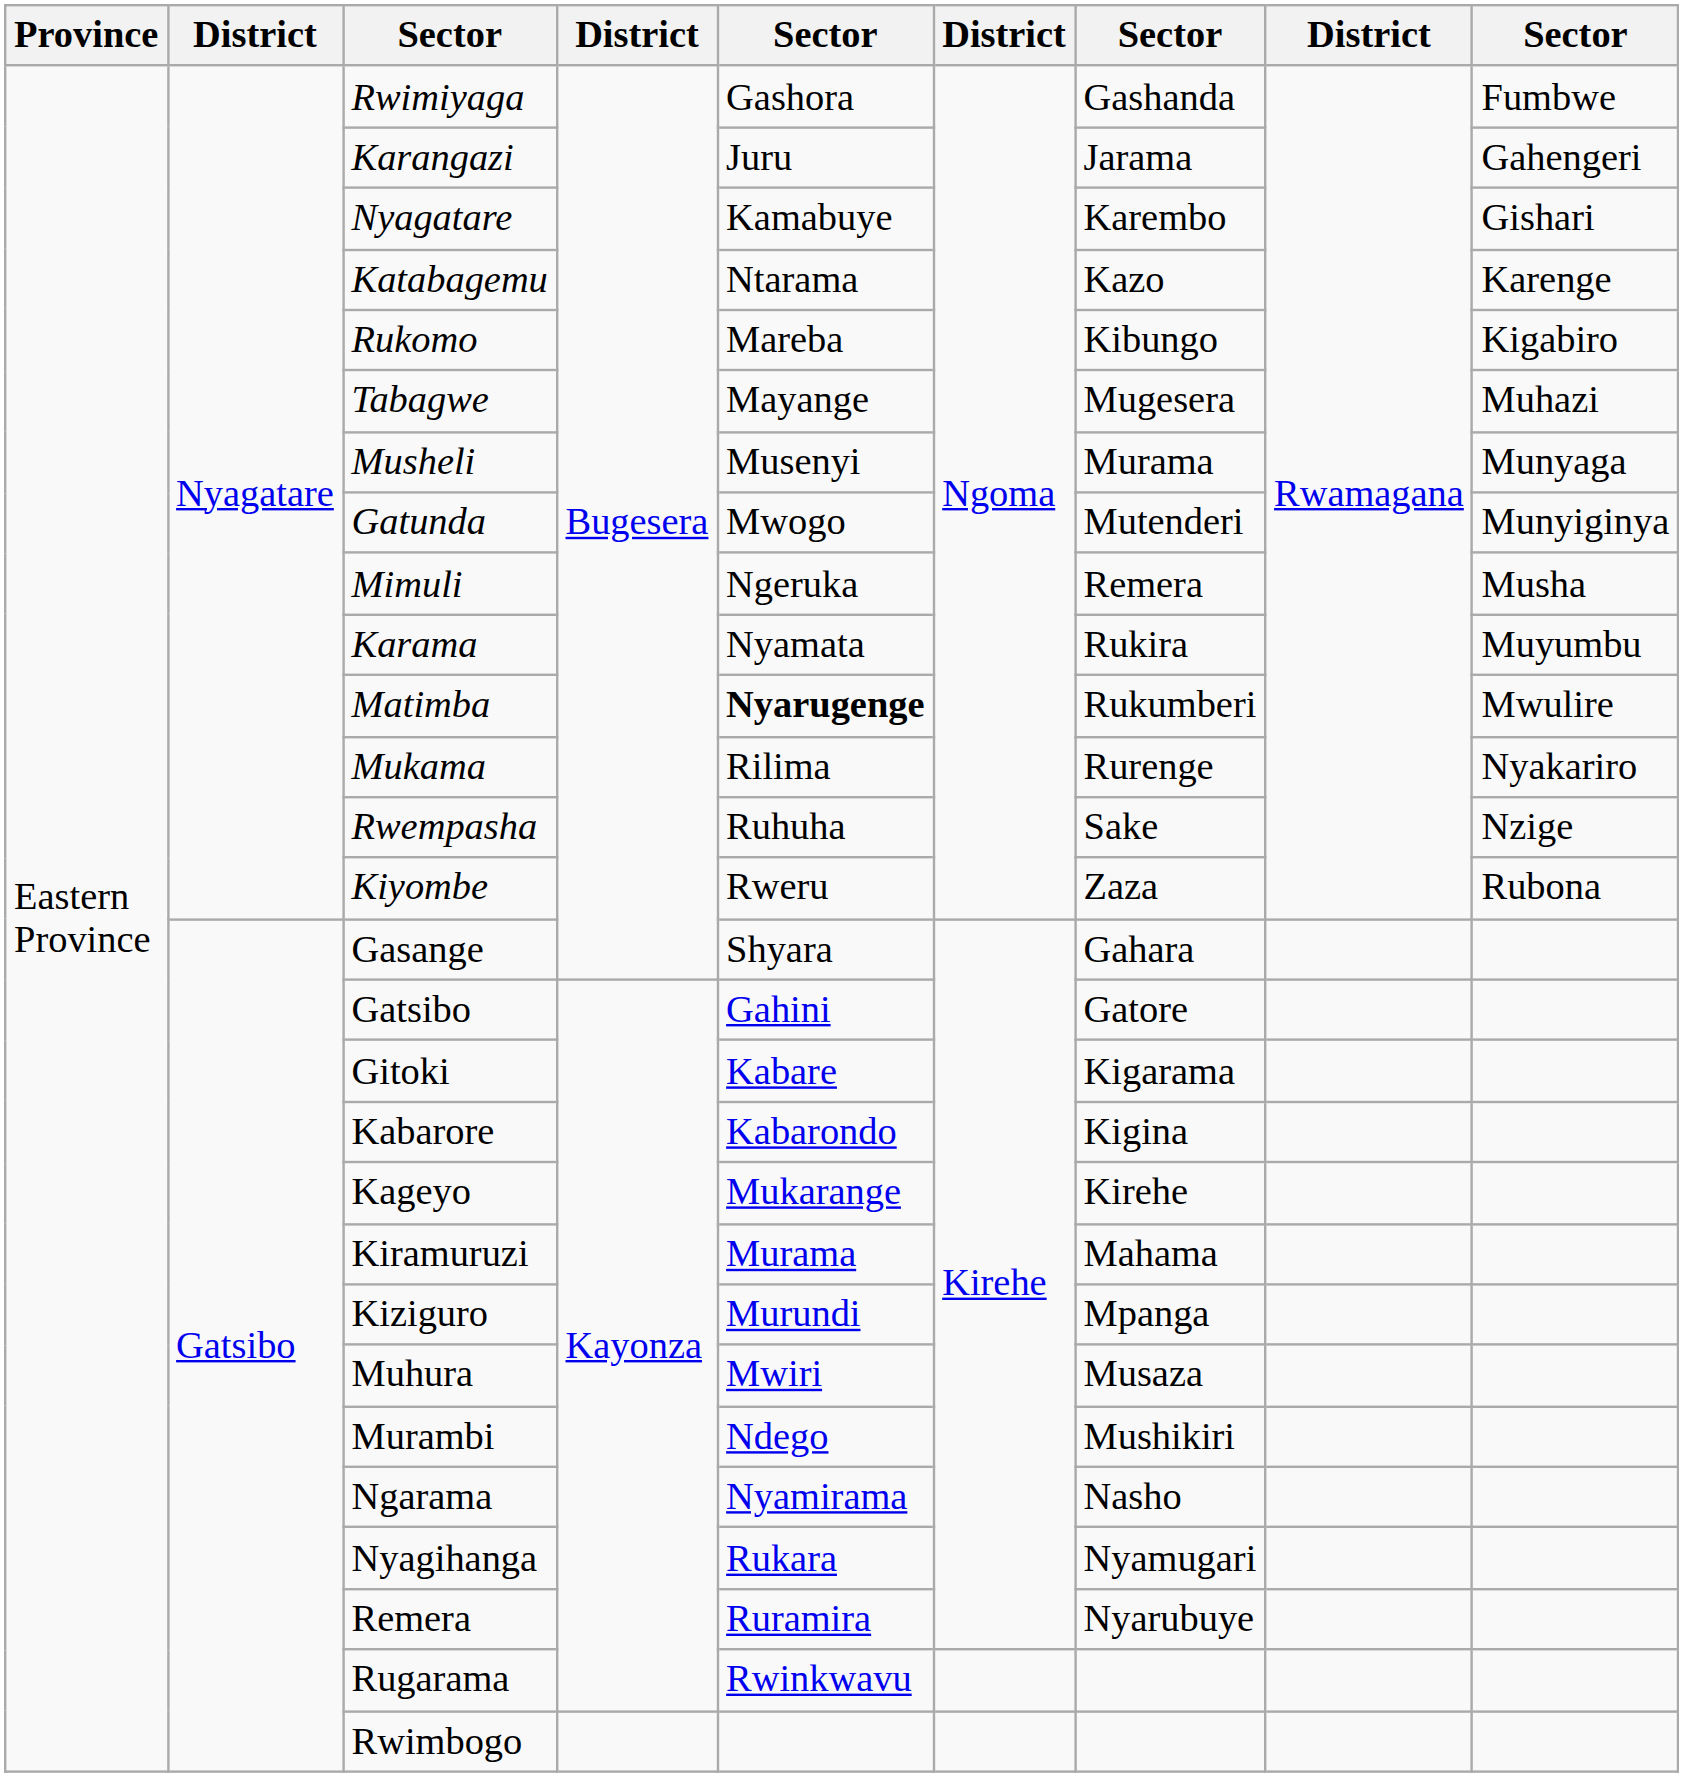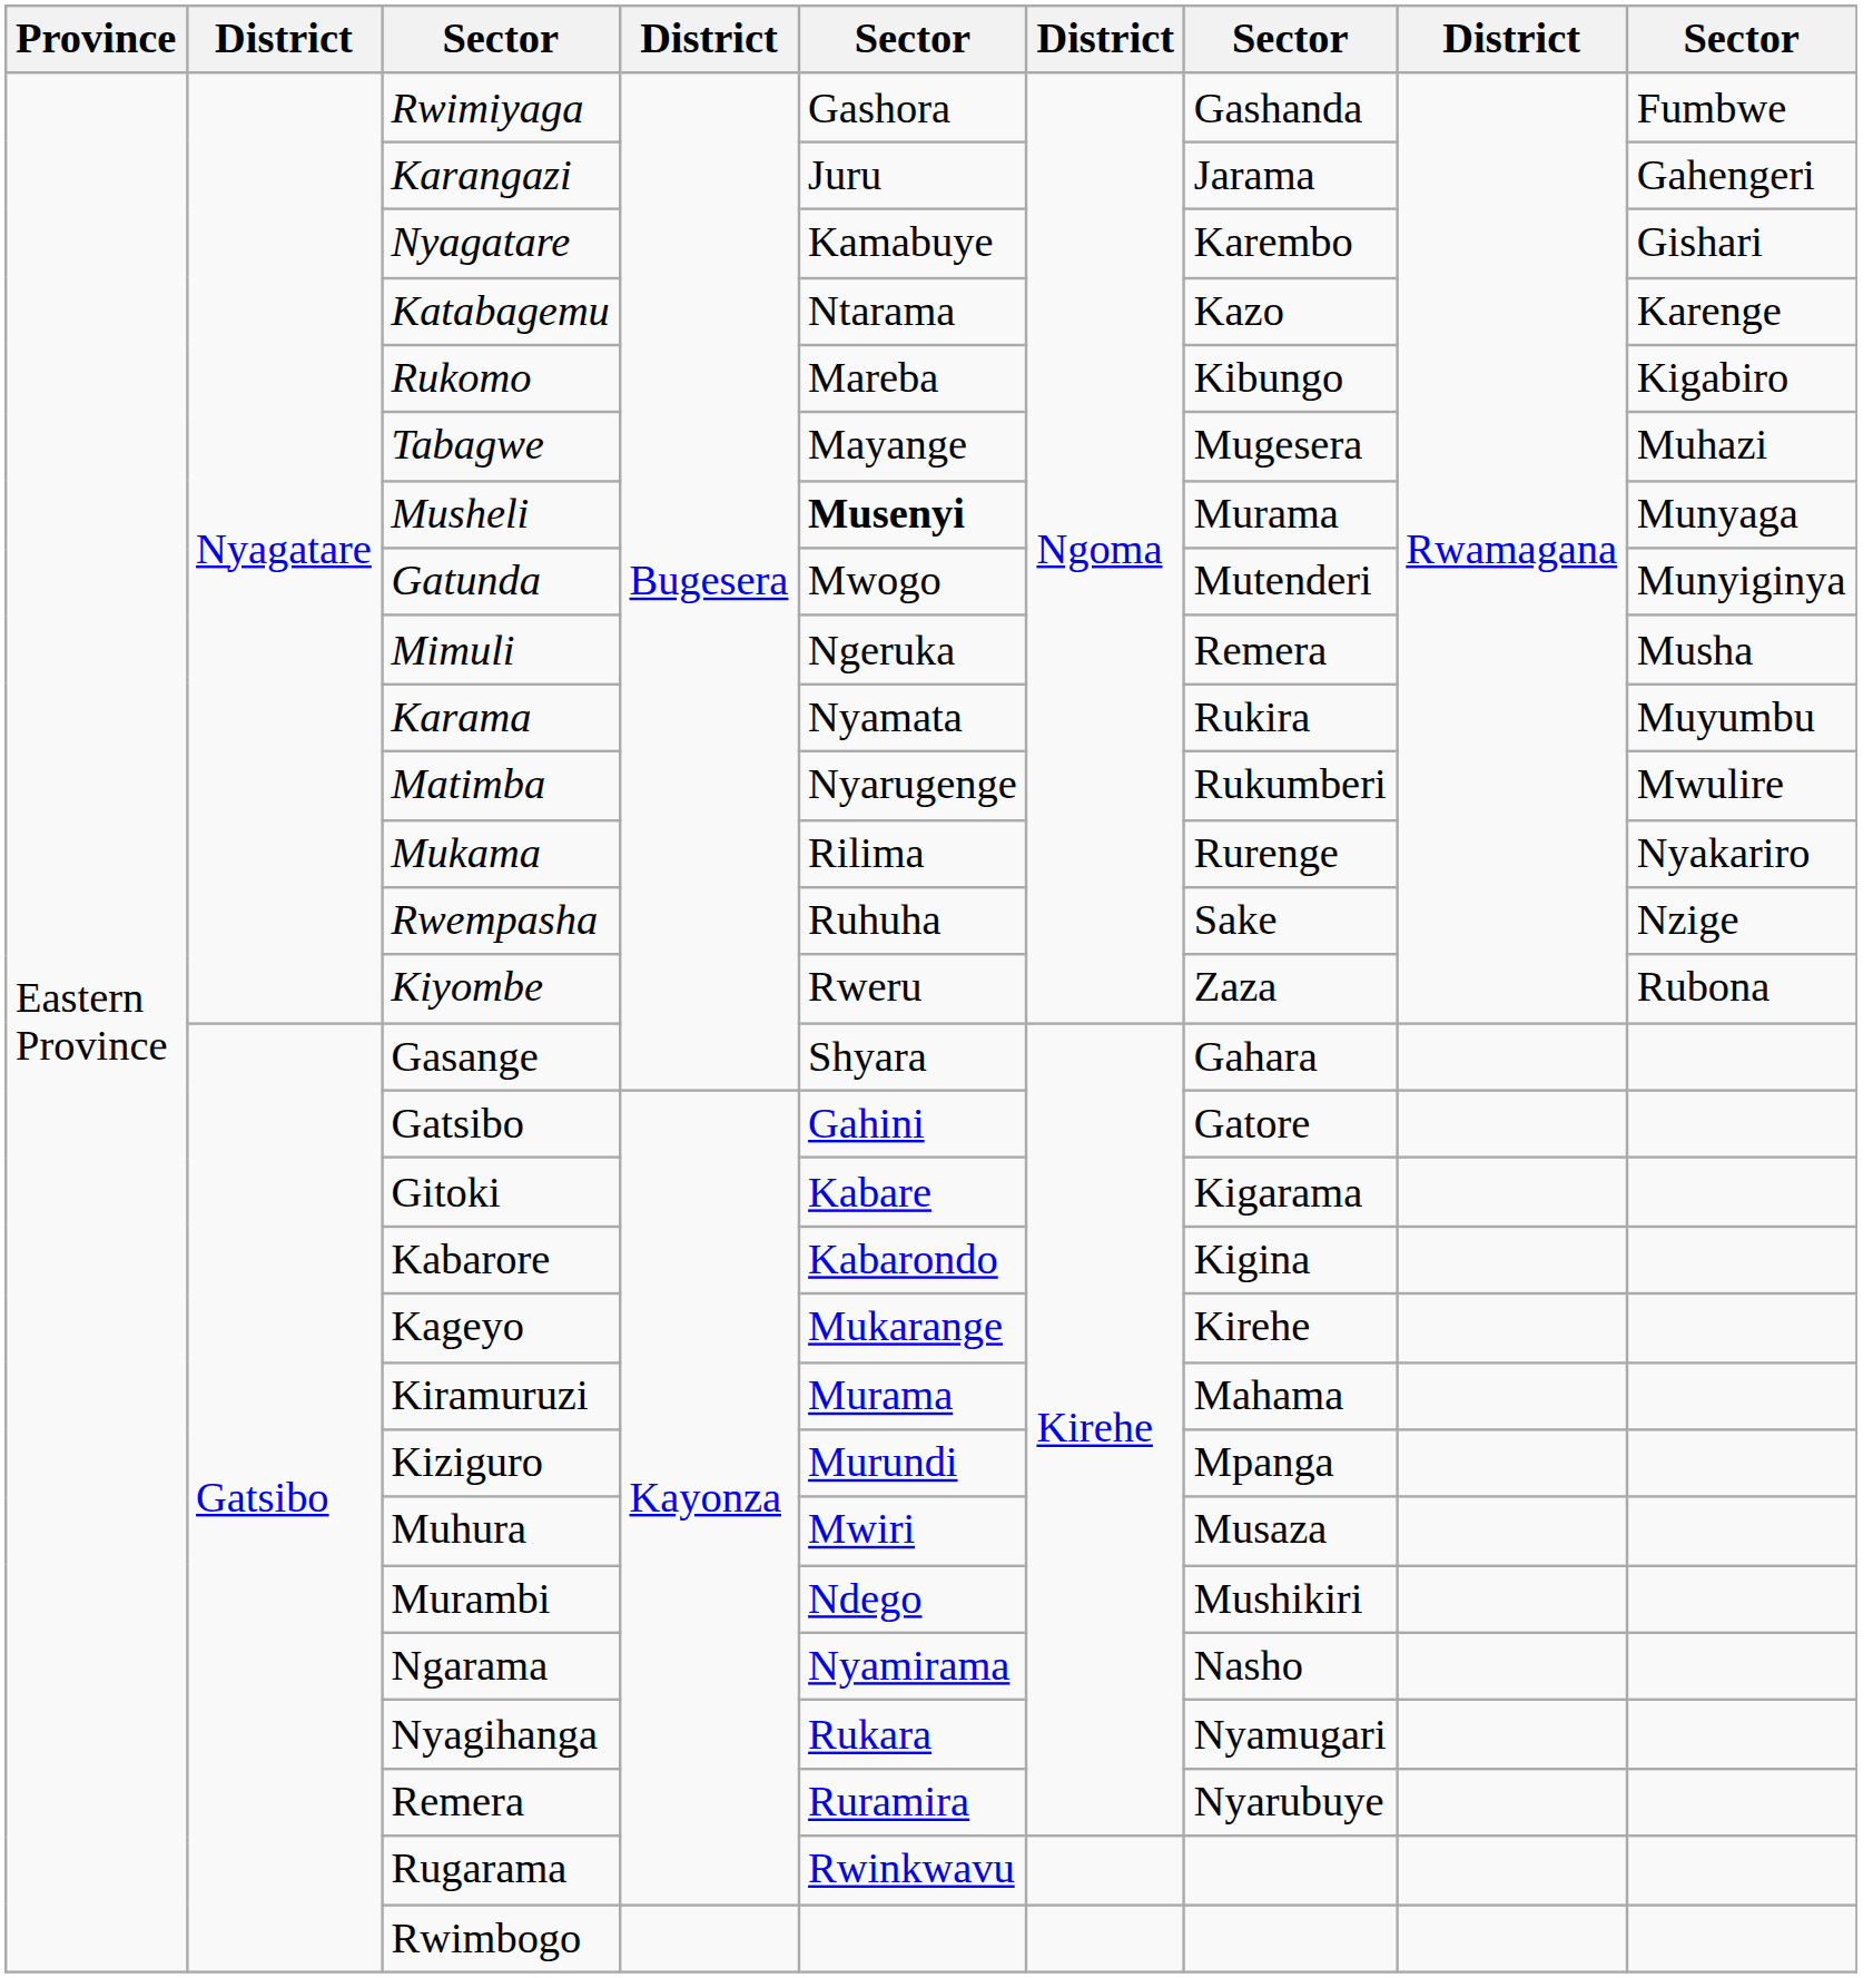Musheli | column 5: normal -> bold
Matimba | column 5: bold -> normal
